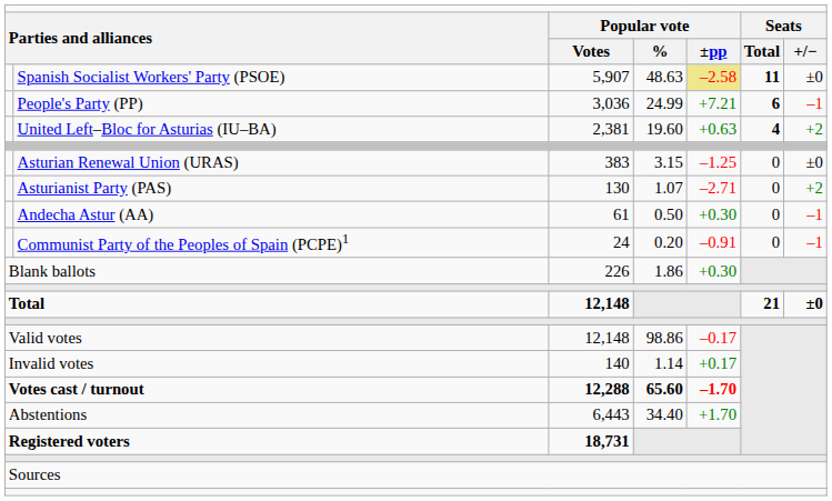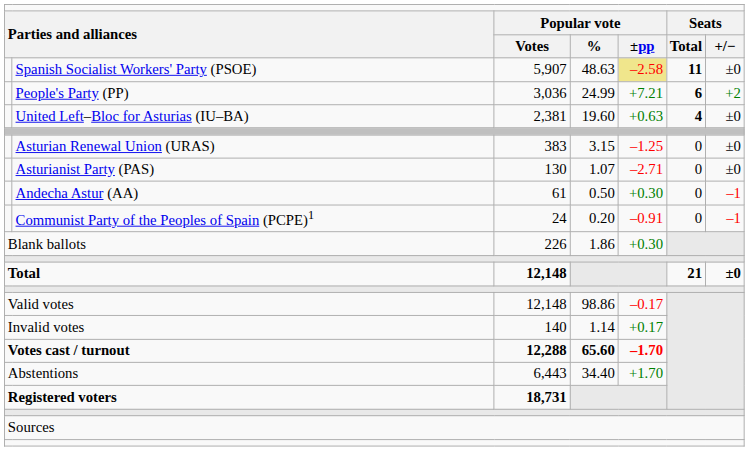People's Party (PP) | column 7: –1 -> +2
United Left–Bloc for Asturias (IU–BA) | column 7: +2 -> ±0
Asturianist Party (PAS) | column 7: +2 -> ±0
